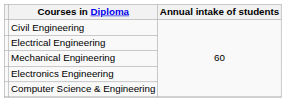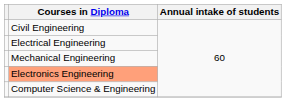Electronics Engineering | Courses in Diploma: no background -> lightsalmon background
